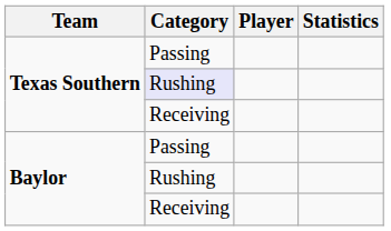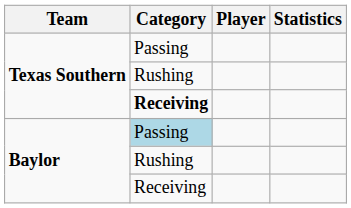Texas Southern / Rushing | Category: lavender background -> no background
Texas Southern / Receiving | Category: normal -> bold
Baylor / Passing | Category: no background -> lightblue background
